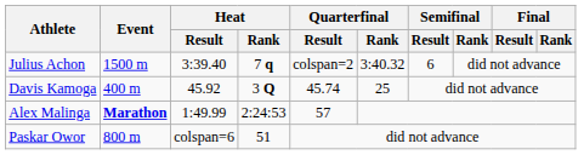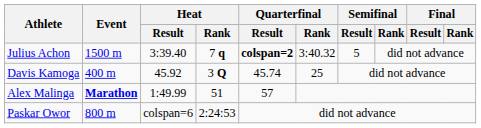Julius Achon | Quarterfinal / Result: normal -> bold
Julius Achon | Semifinal / Result: 6 -> 5
Alex Malinga | Heat / Rank: 2:24:53 -> 51
Paskar Owor | Heat / Rank: 51 -> 2:24:53
